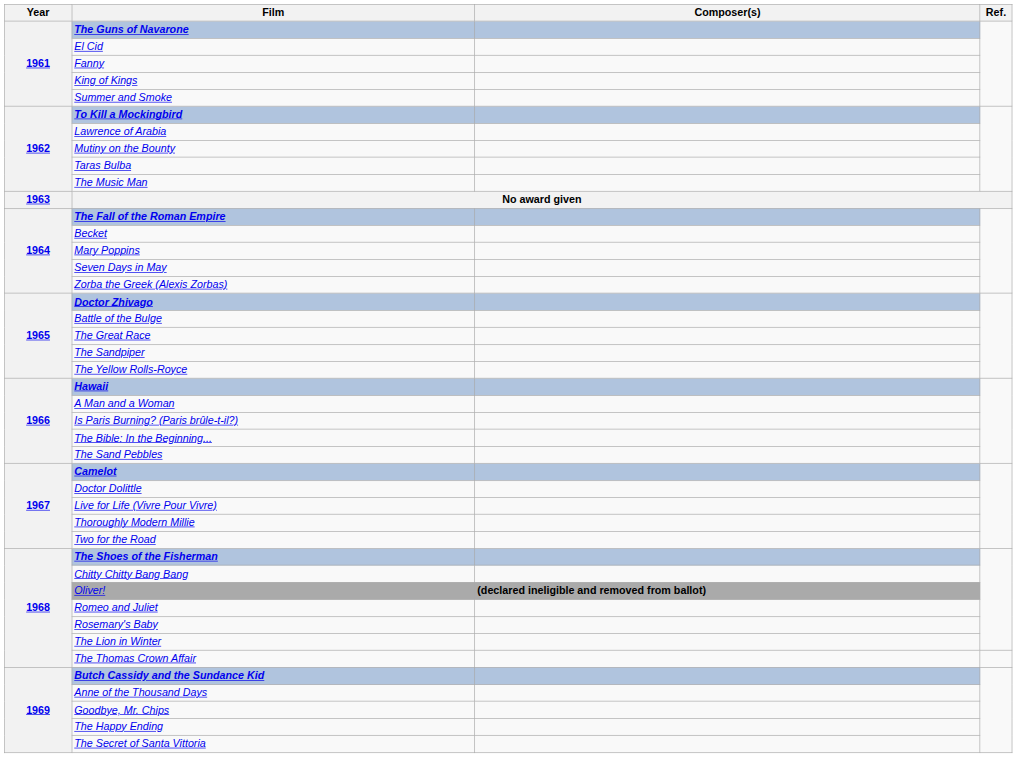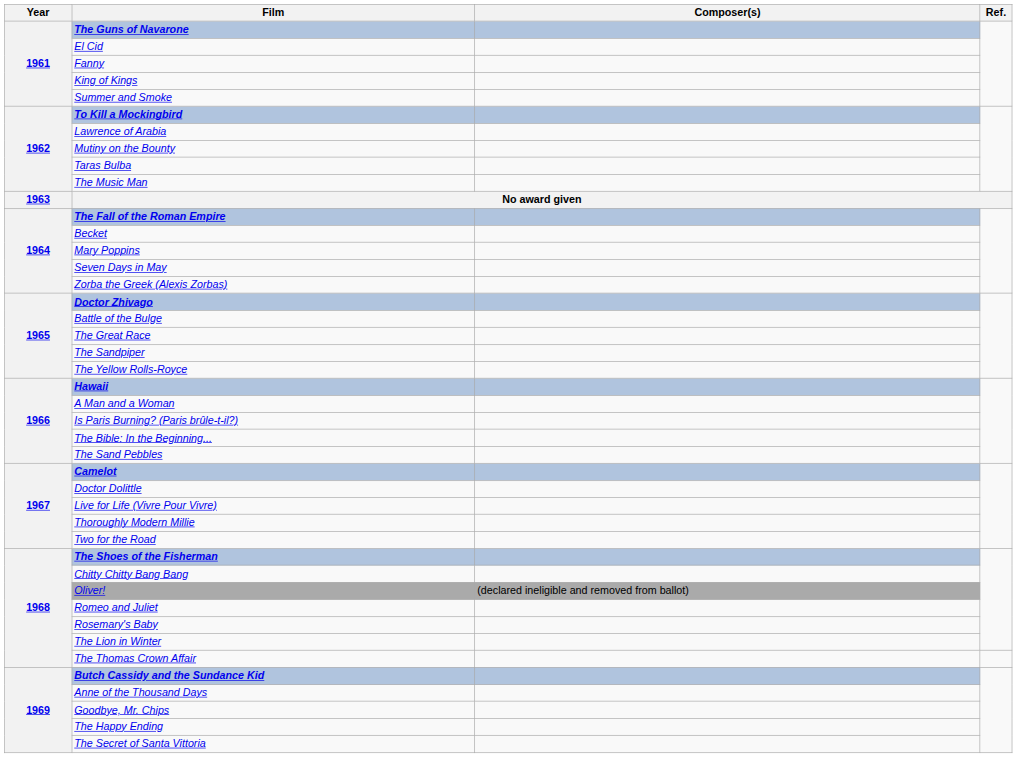Oliver! | Composer(s): bold -> normal
